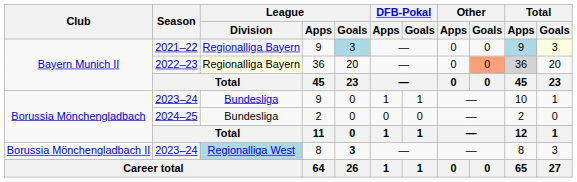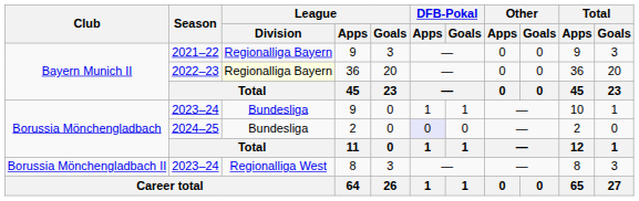2021–22 | League / Goals: lightblue background -> no background
2021–22 | Total / Apps: lightblue background -> no background
2021–22 | Total / Goals: lightyellow background -> no background
2022–23 | Other / Goals: lightsalmon background -> no background
2022–23 | Total / Apps: lightgrey background -> no background
2024–25 | DFB-Pokal / Apps: no background -> lavender background
2023–24 / 8 | League / Division: lightblue background -> no background
2023–24 / 8 | League / Goals: bold -> normal
